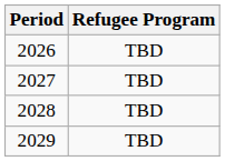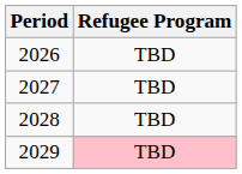2029 | Refugee Program: no background -> pink background
